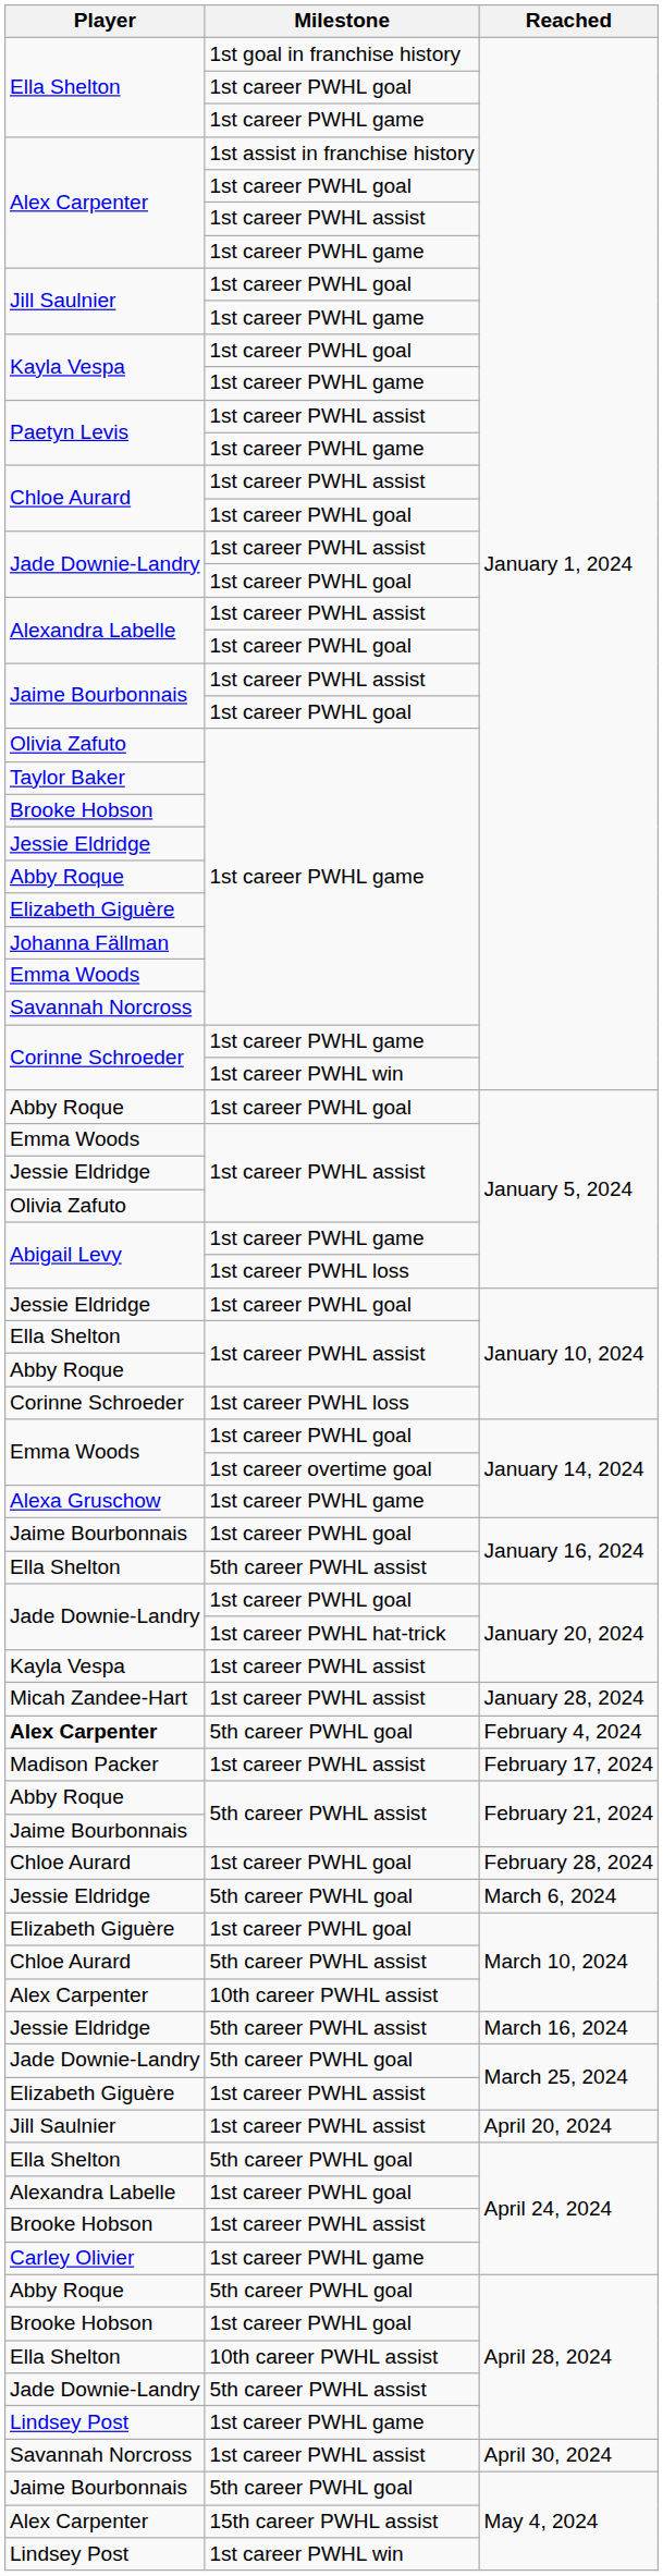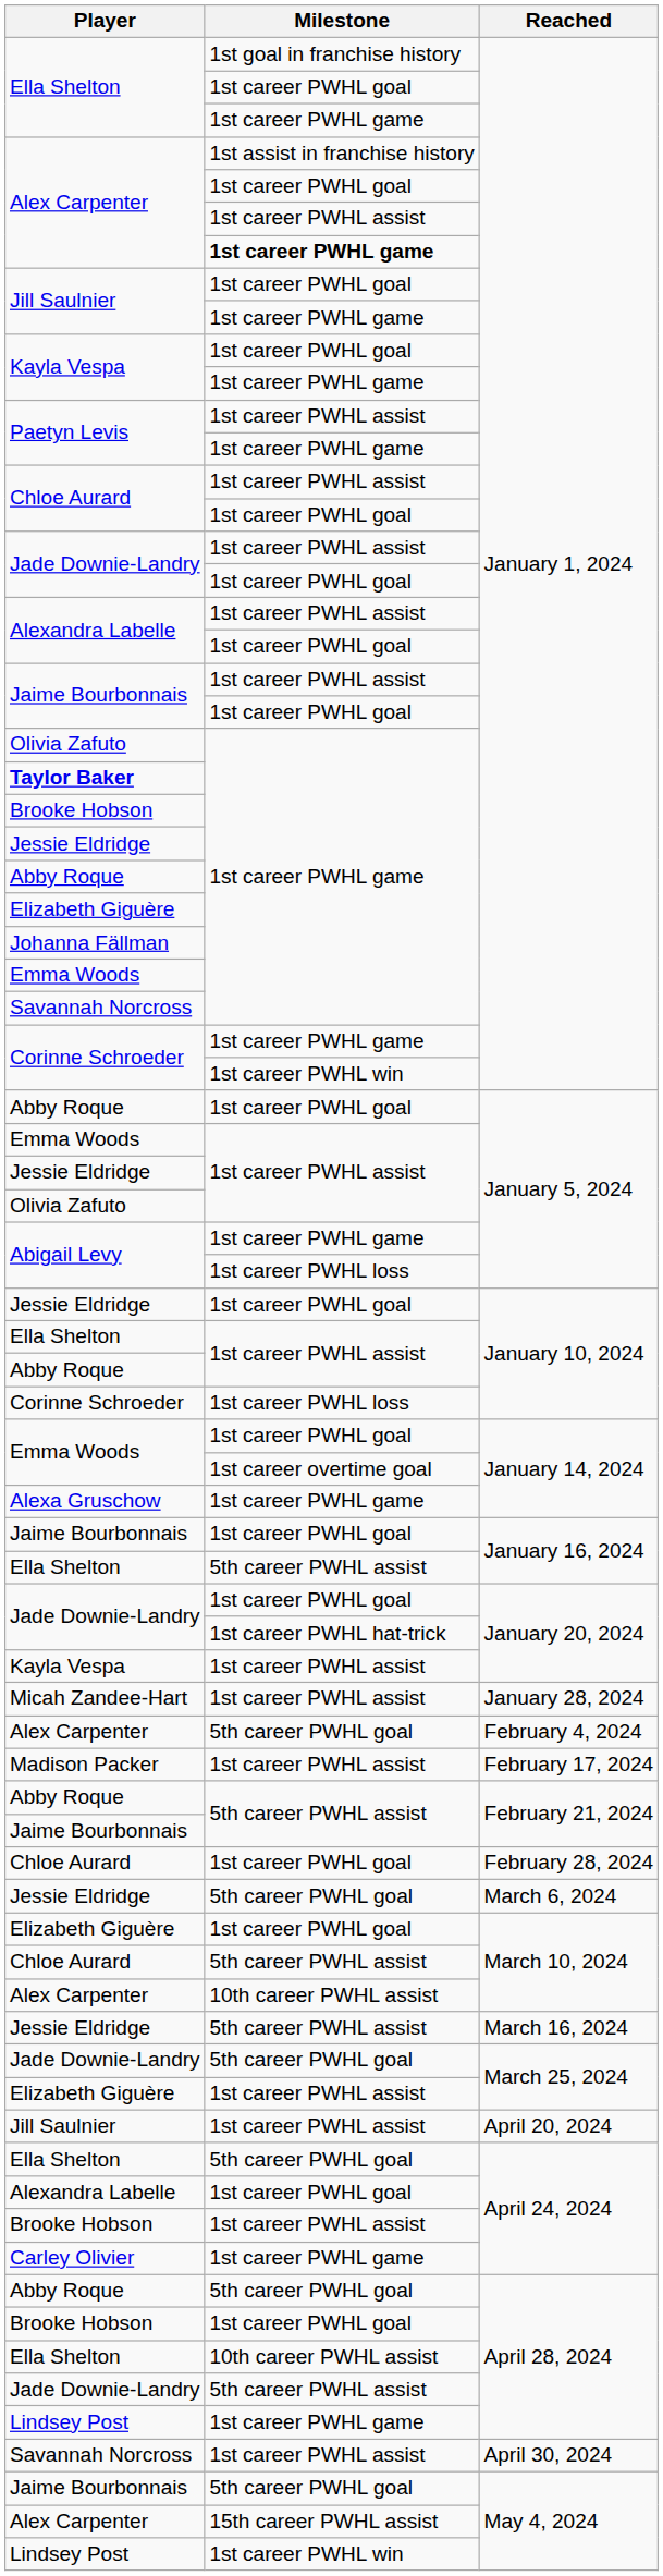Alex Carpenter / 1st career PWHL game | Milestone: normal -> bold
Taylor Baker | Player: normal -> bold
Alex Carpenter / 5th career PWHL goal | Player: bold -> normal
